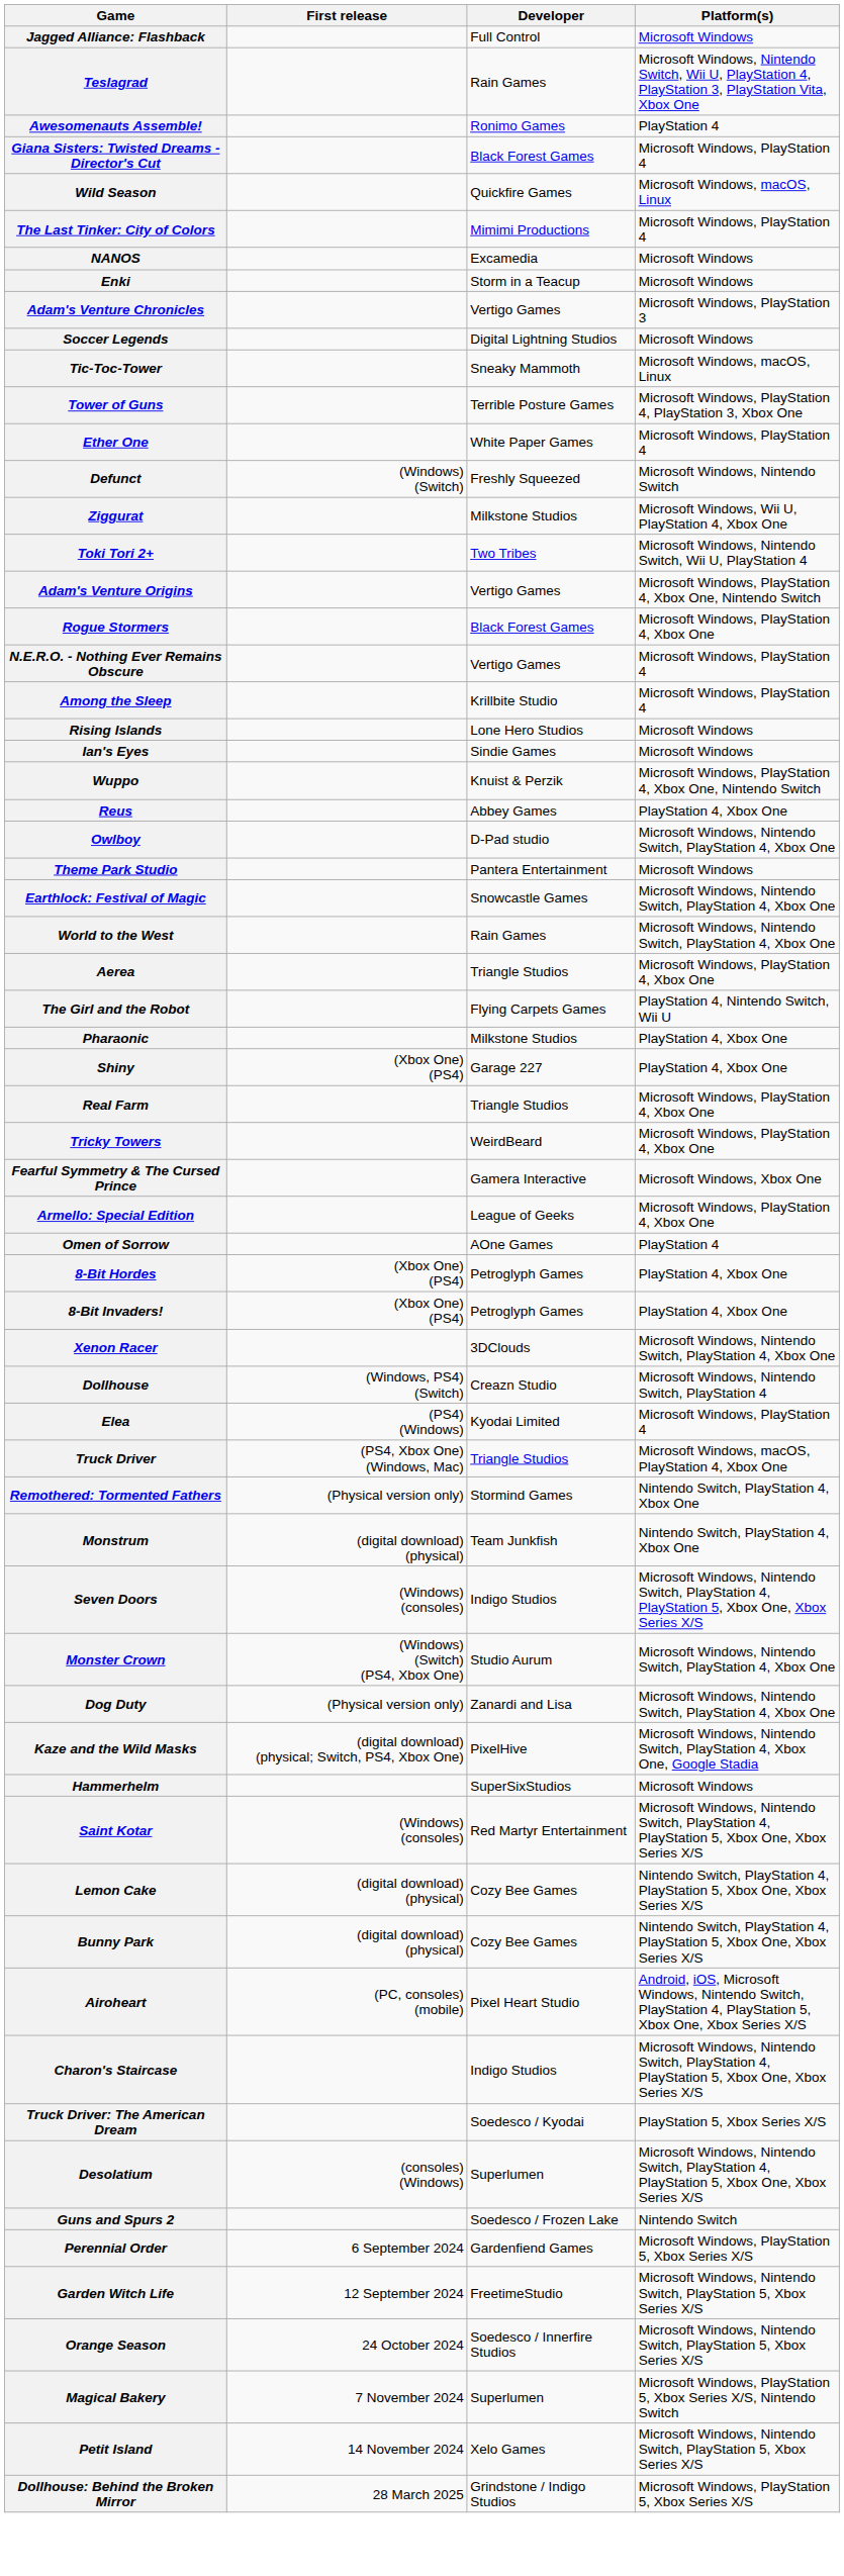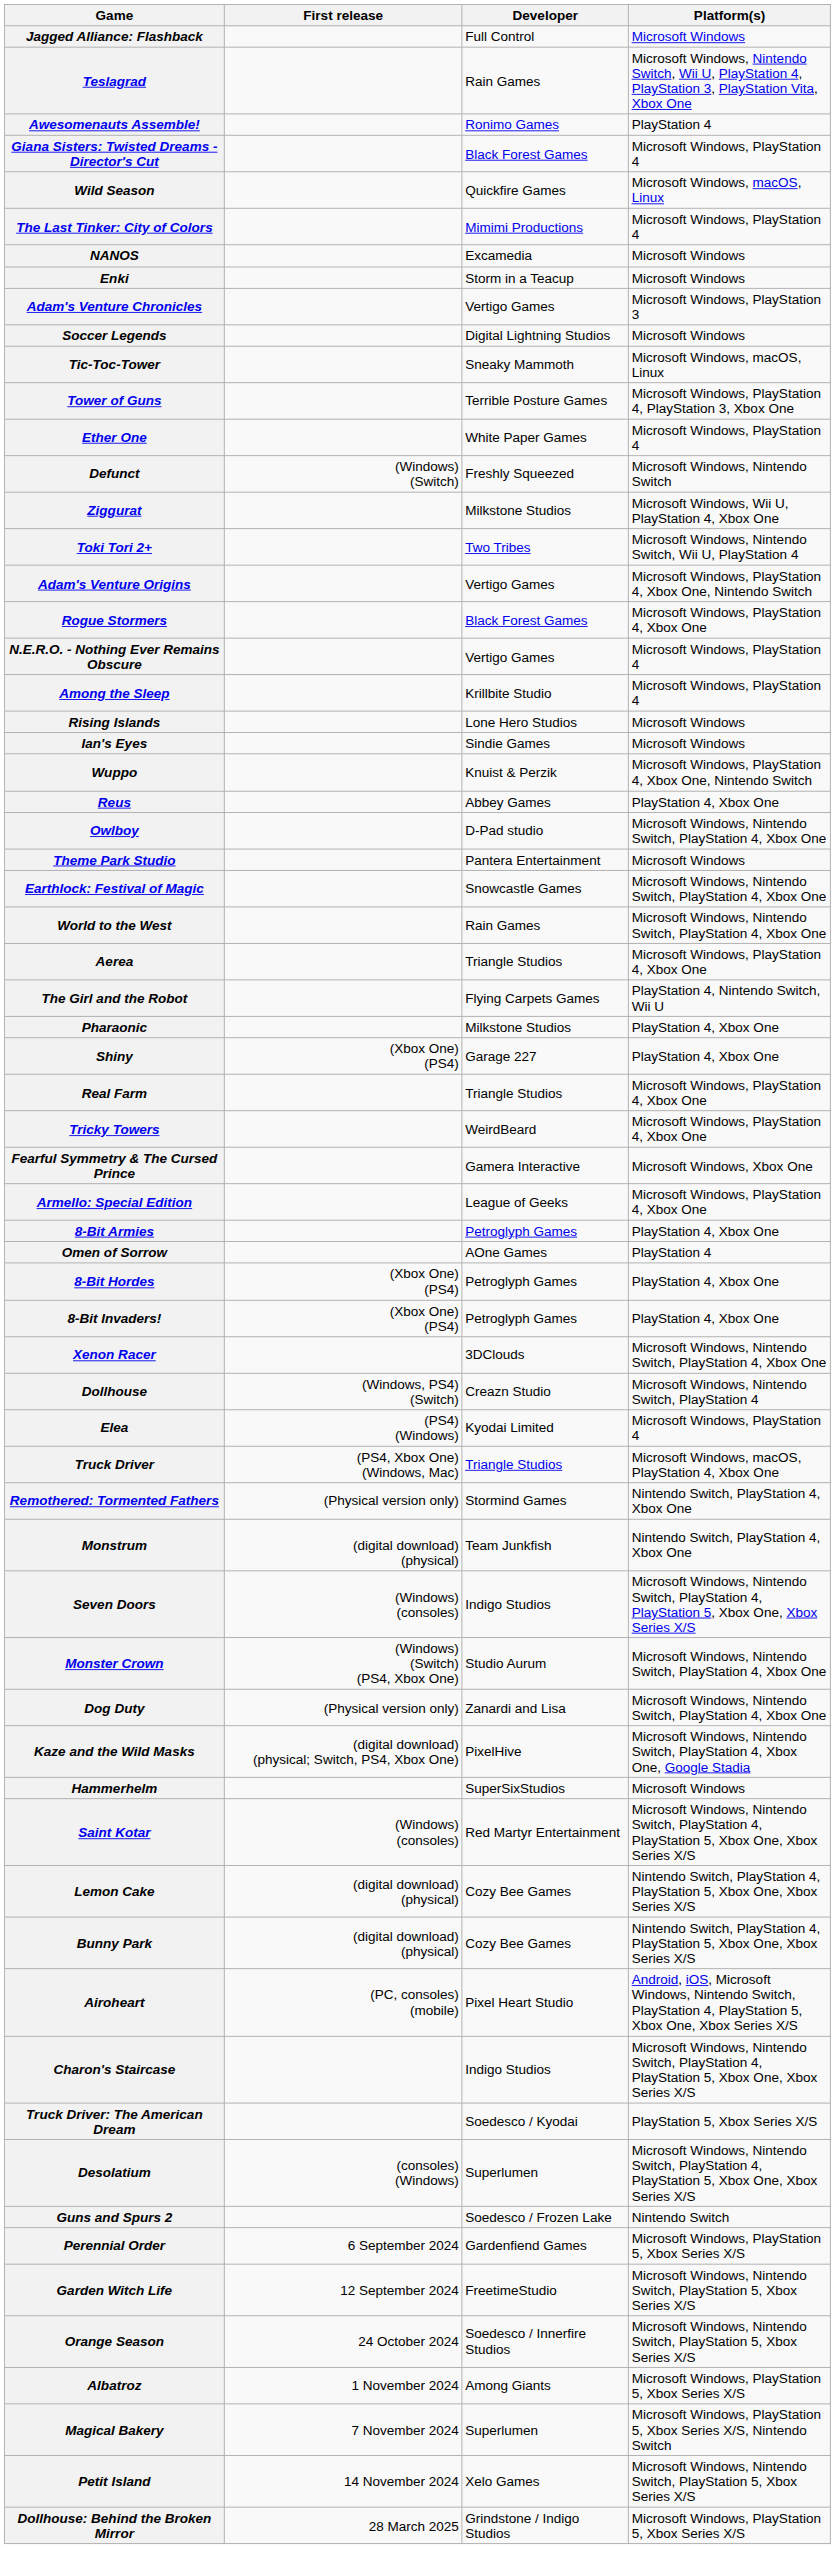+ row: 8-Bit Armies | Petroglyph Games | PlayStation 4, Xbox One
+ row: Albatroz | 1 November 2024 | Among Giants | Microsoft Windows, PlayStation 5, Xbox Series X/S
